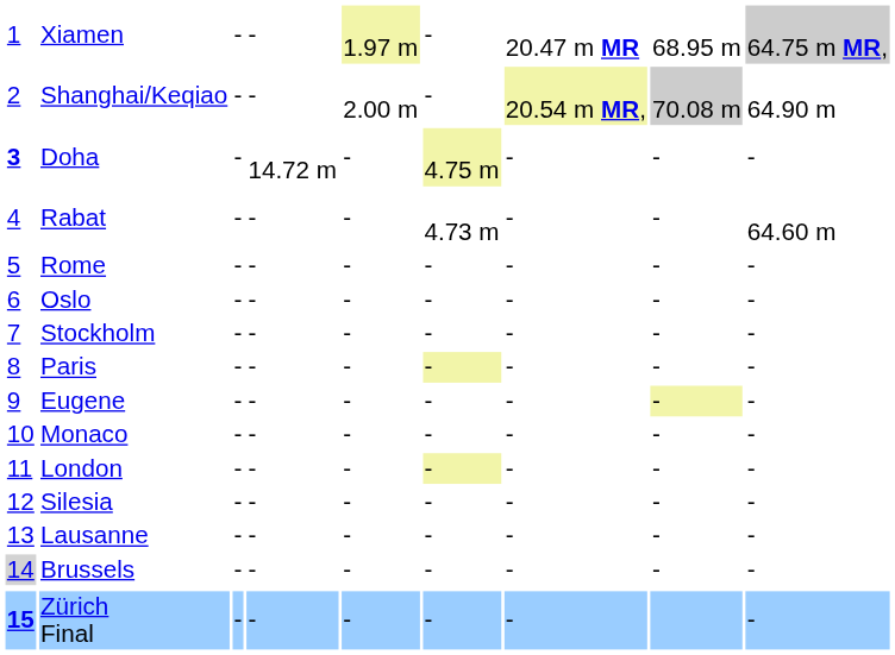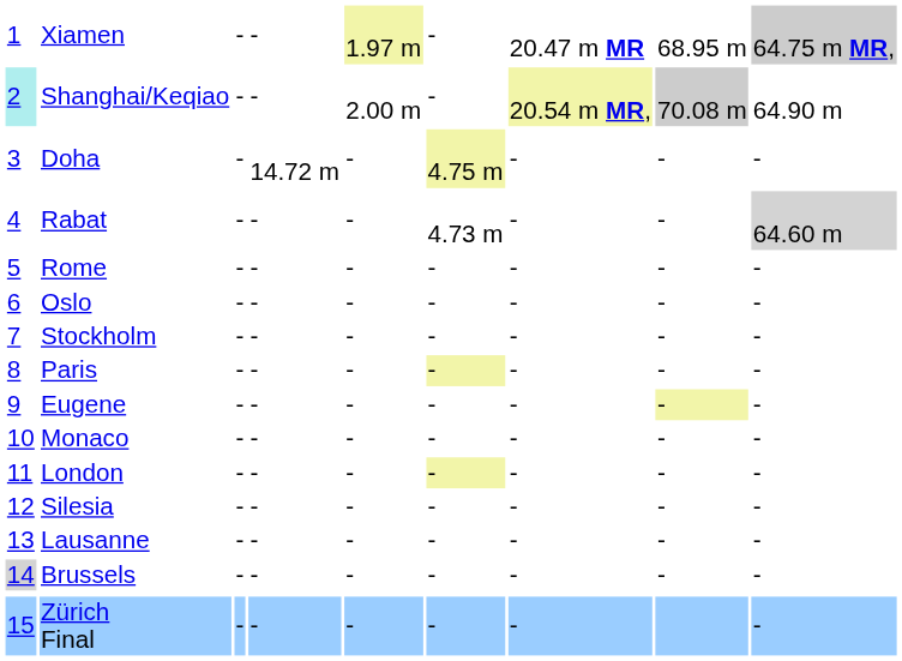Shanghai/Keqiao | column 1: no background -> paleturquoise background
Doha | column 1: bold -> normal
Rabat | column 9: no background -> lightgrey background
Zürich Final | column 1: bold -> normal
